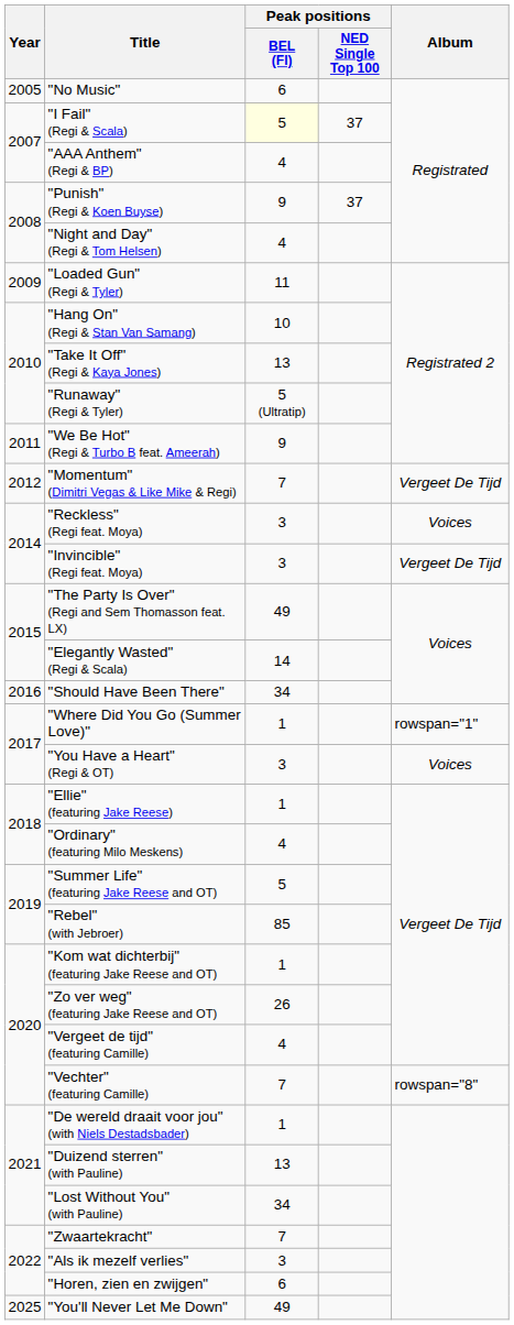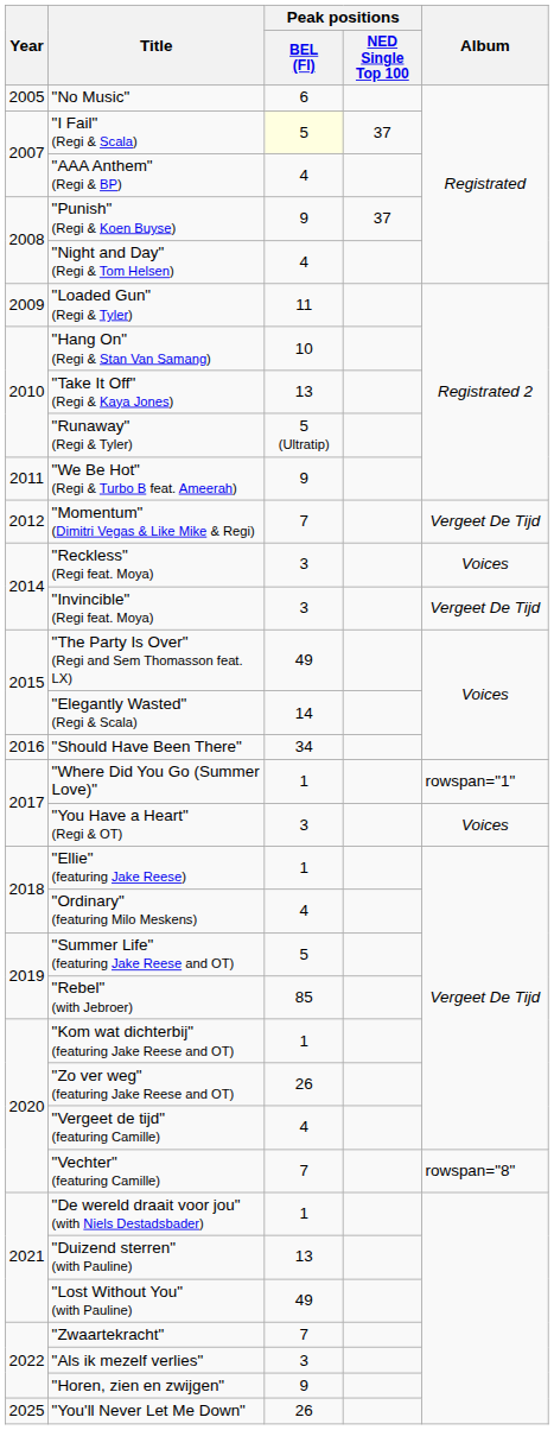"Lost Without You" (with Pauline) | Peak positions / BEL (Fl): 34 -> 49
"Horen, zien en zwijgen" | Peak positions / BEL (Fl): 6 -> 9
"You'll Never Let Me Down" | Peak positions / BEL (Fl): 49 -> 26
